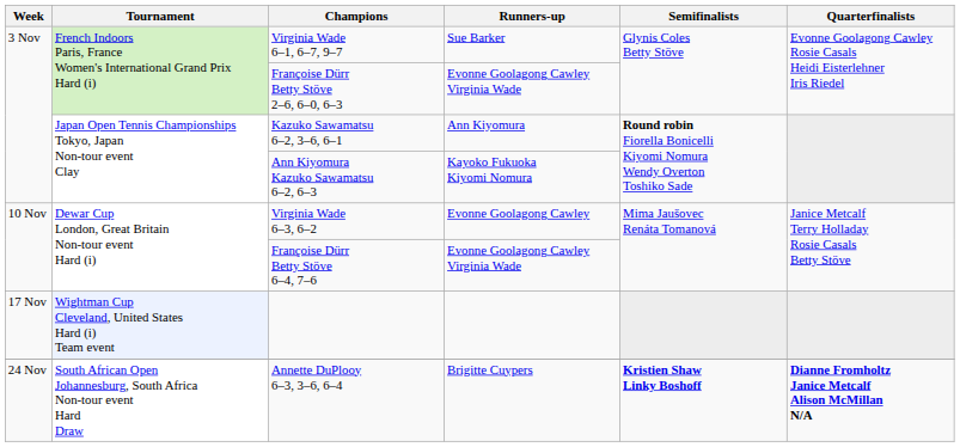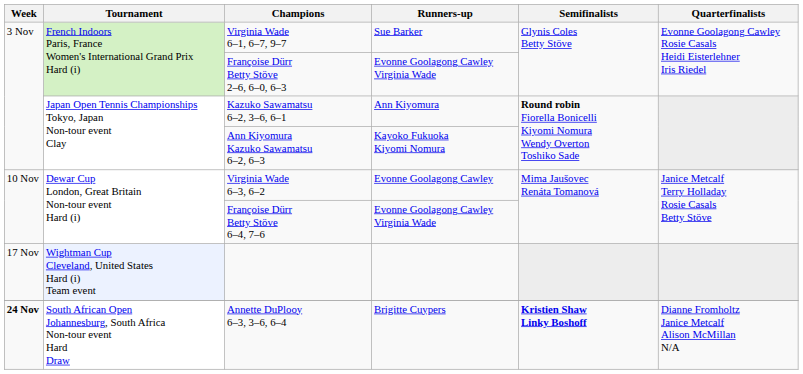Annette DuPlooy 6–3, 3–6, 6–4 | Week: normal -> bold
Annette DuPlooy 6–3, 3–6, 6–4 | Quarterfinalists: bold -> normal
